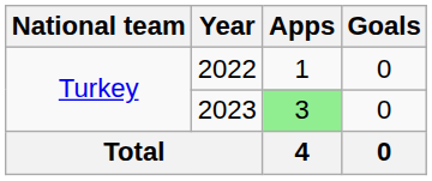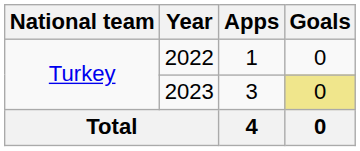2023 | Apps: lightgreen background -> no background
2023 | Goals: no background -> khaki background
